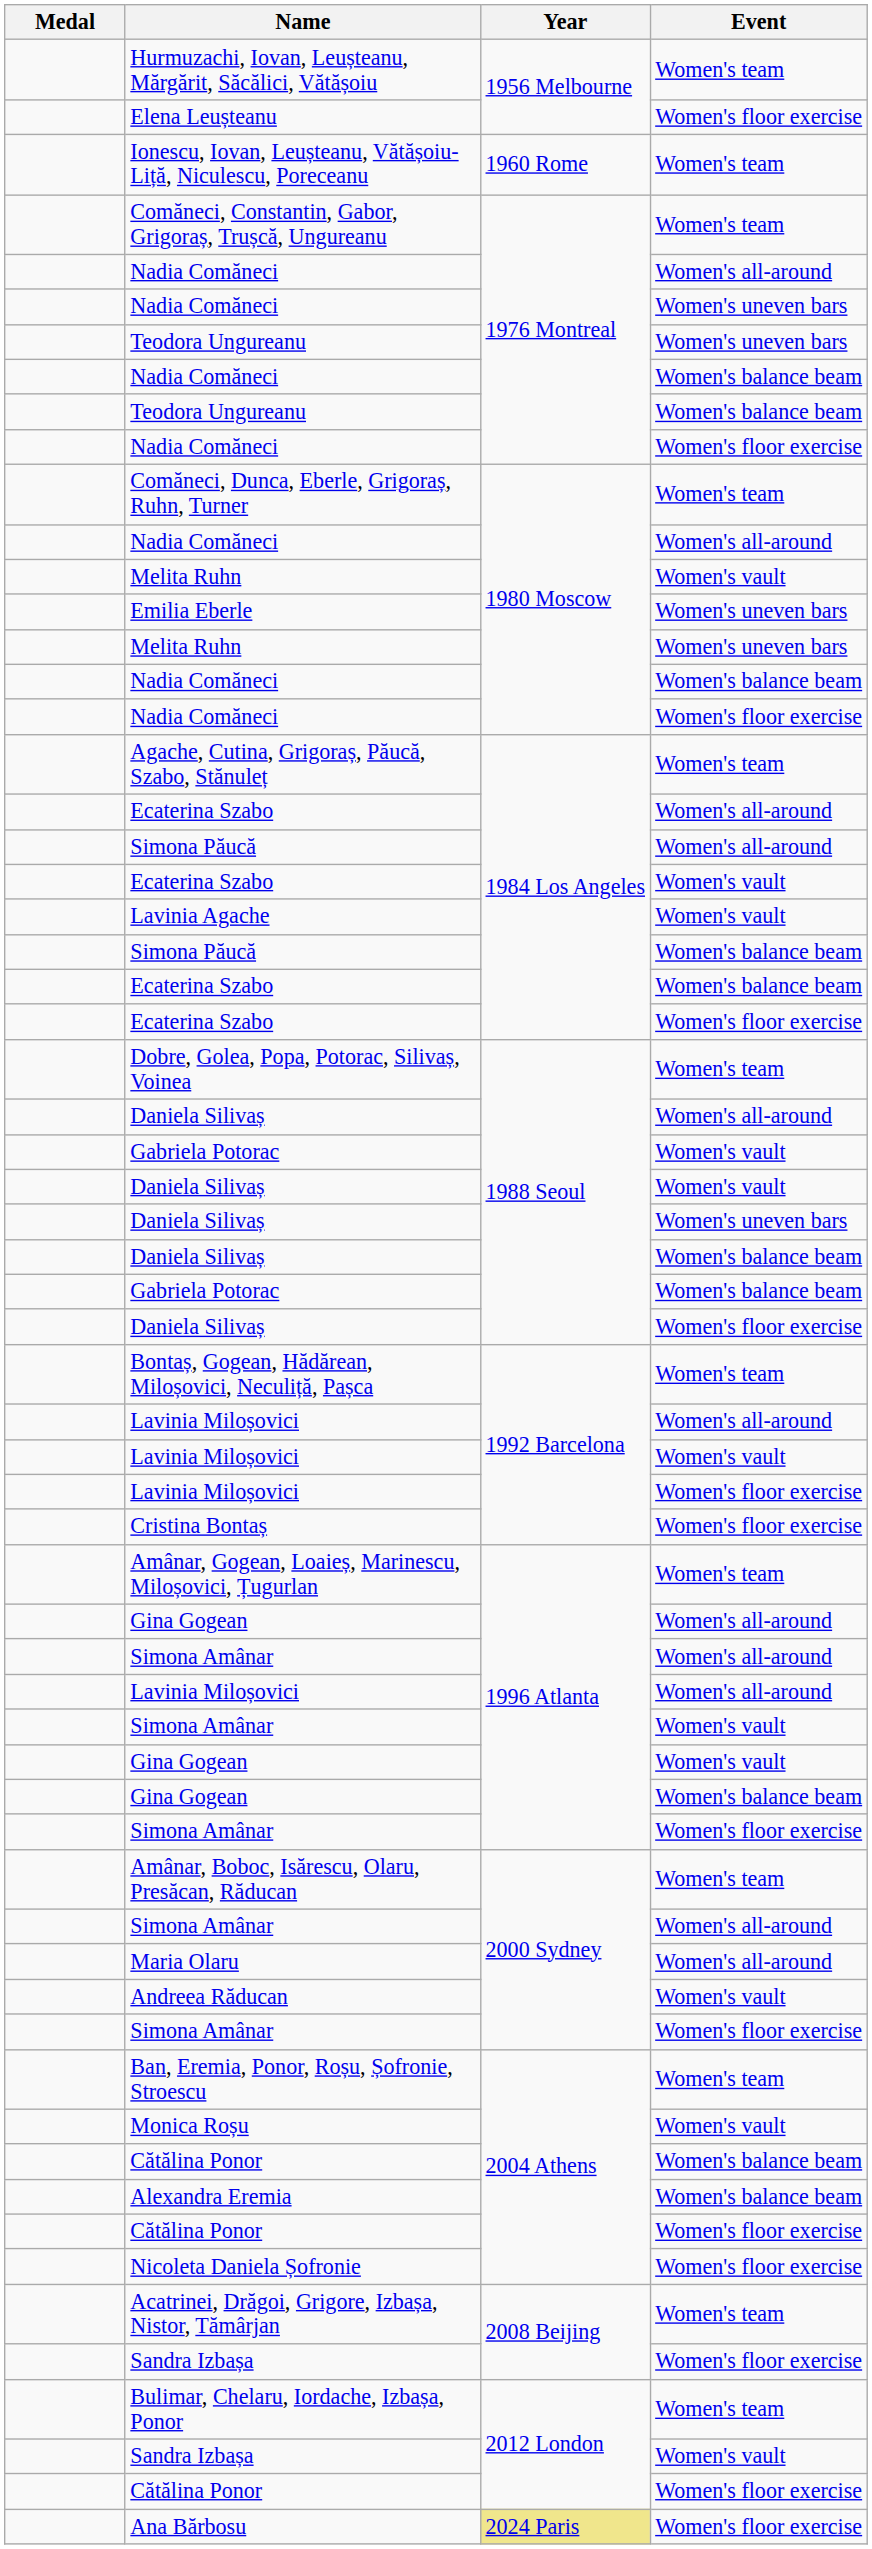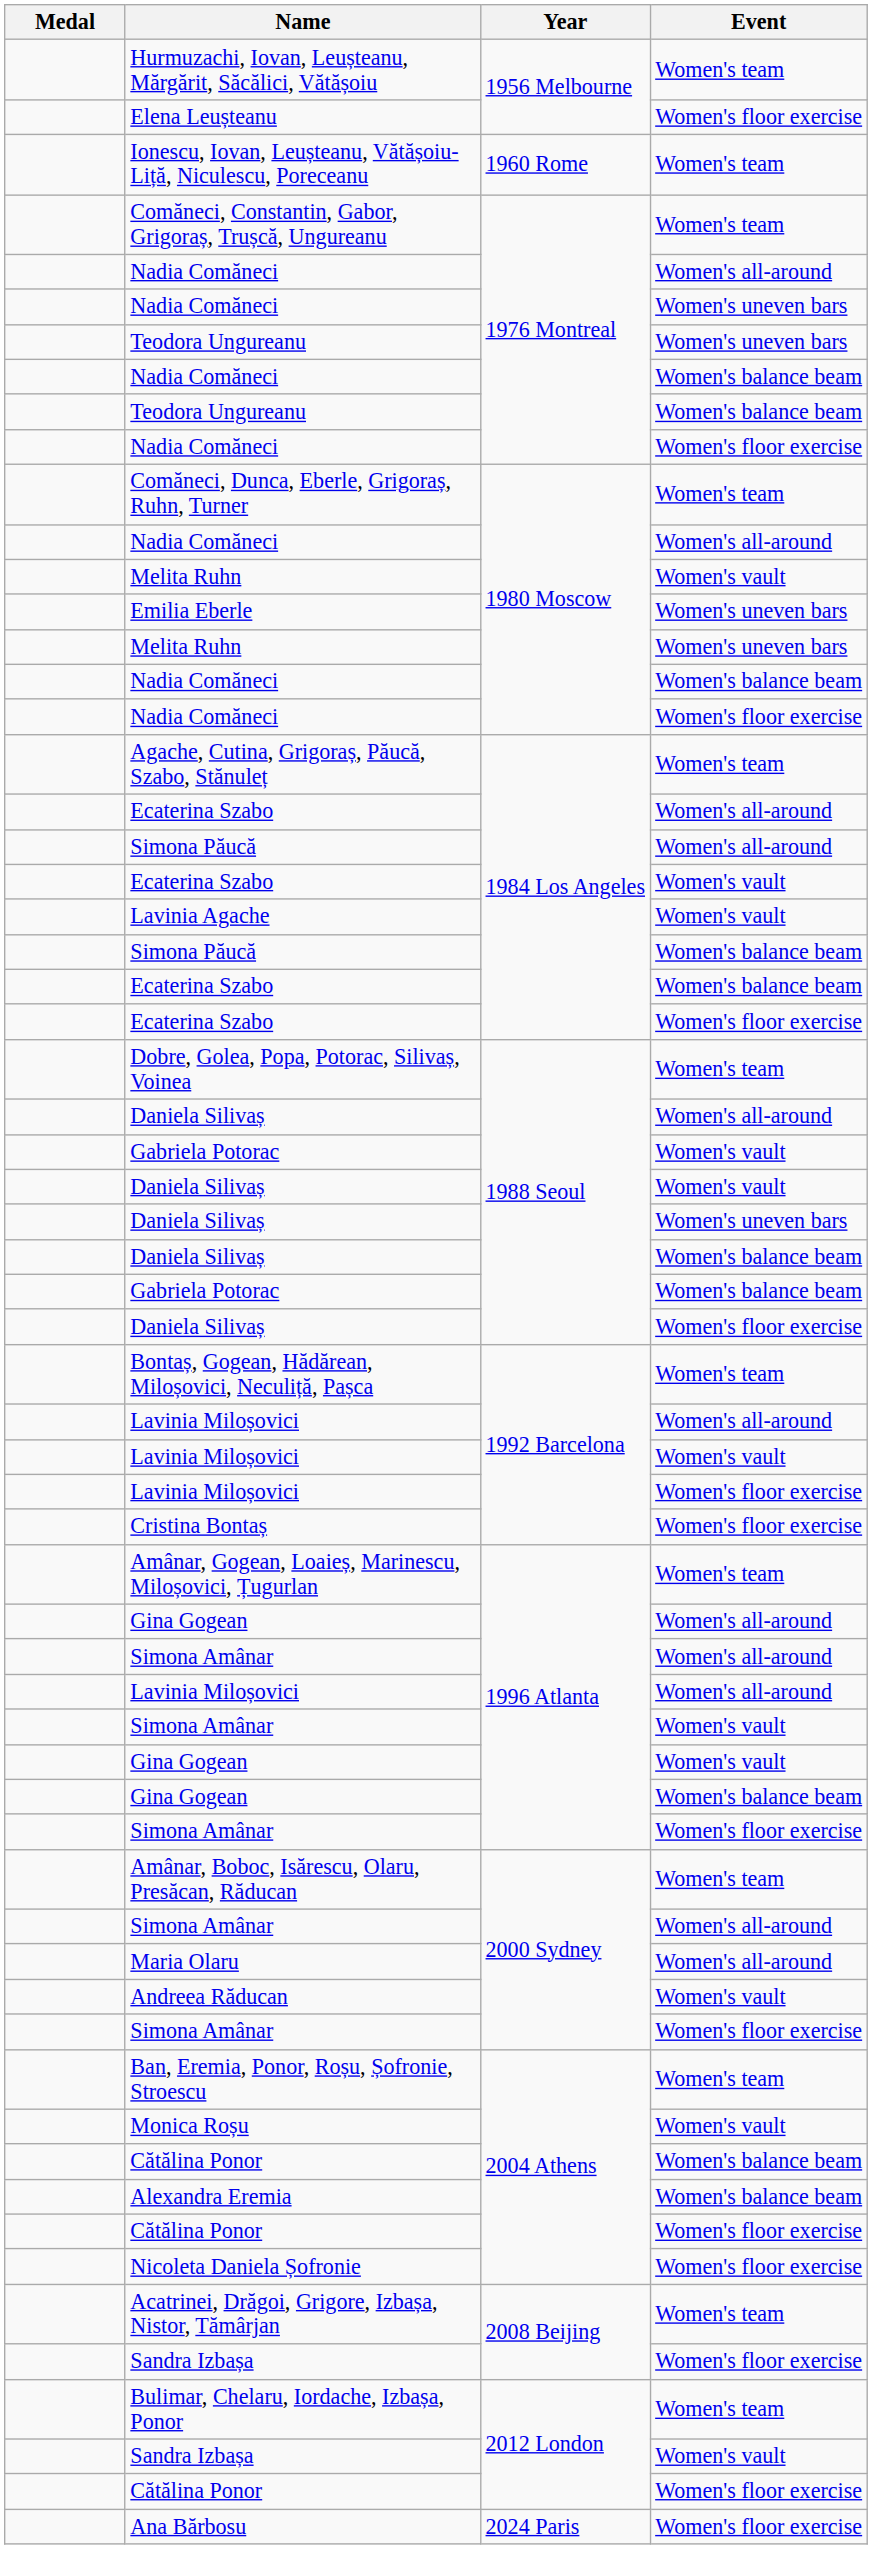Ana Bărbosu | Year: khaki background -> no background
